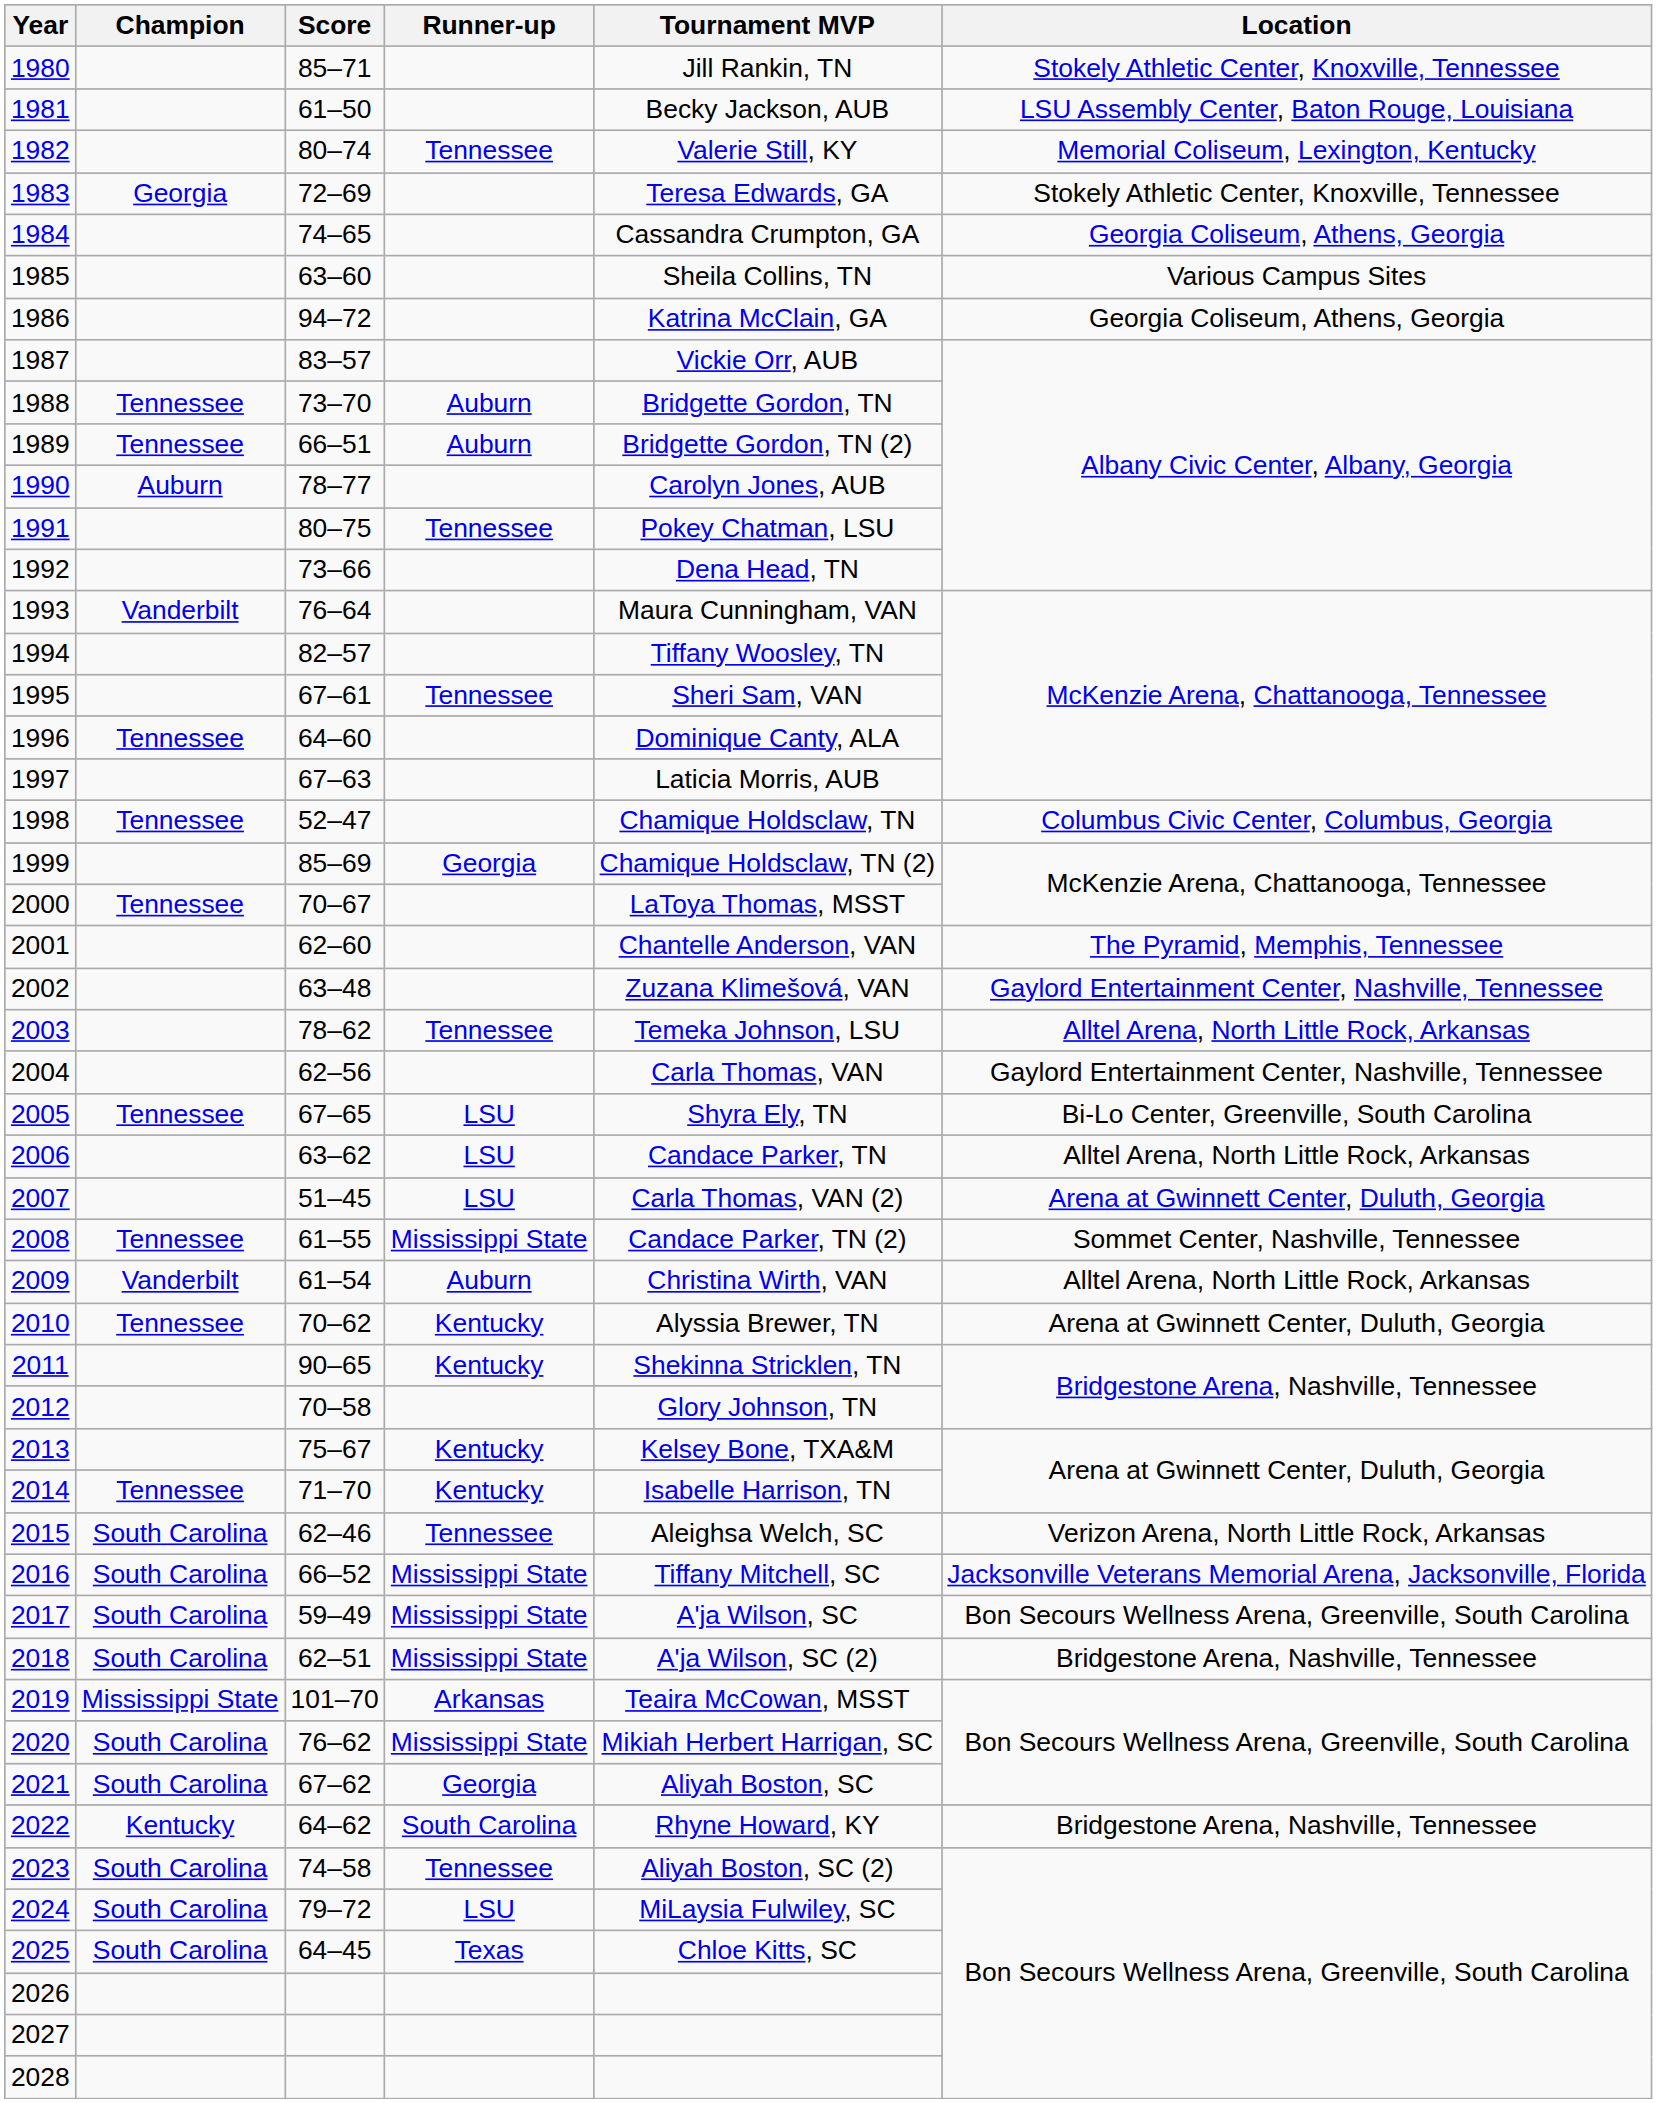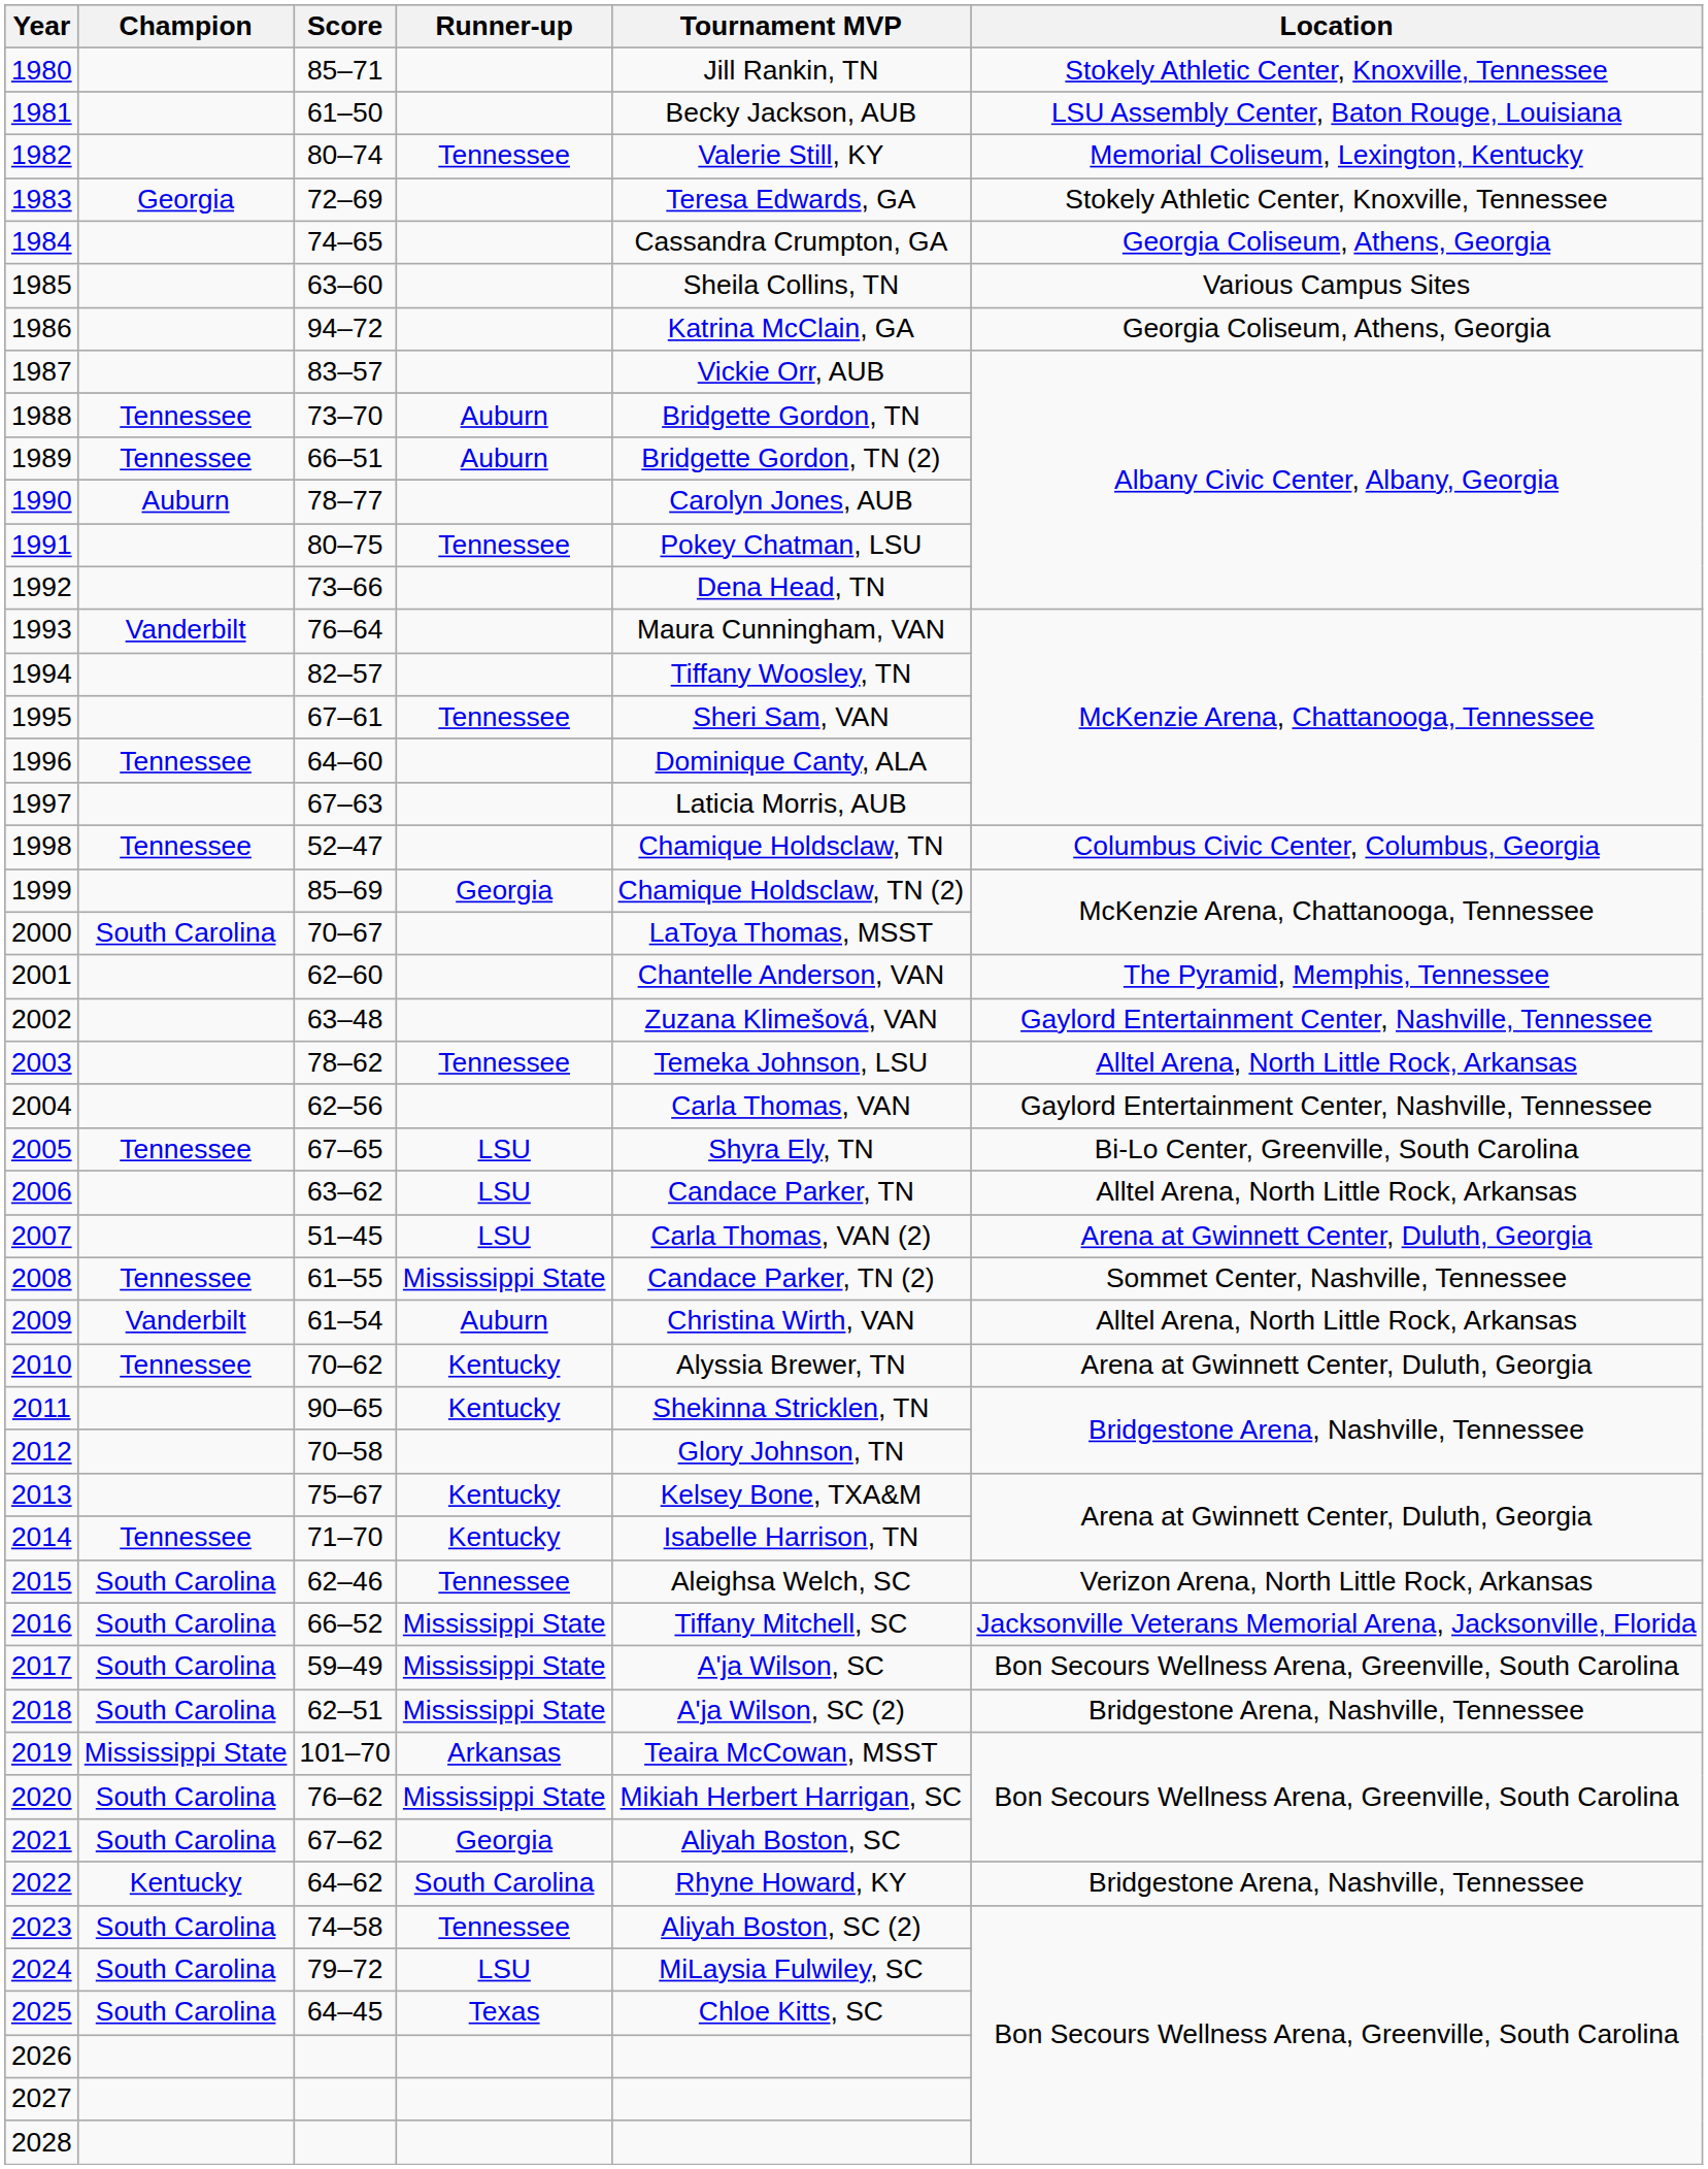2000 | Champion: Tennessee -> South Carolina
